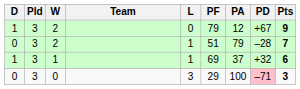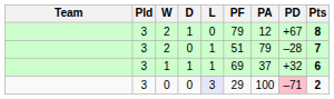columns swapped: Team <-> D
row 2 | Pts: 9 -> 8
row 5 | L: no background -> lavender background
row 5 | Pts: 3 -> 2
